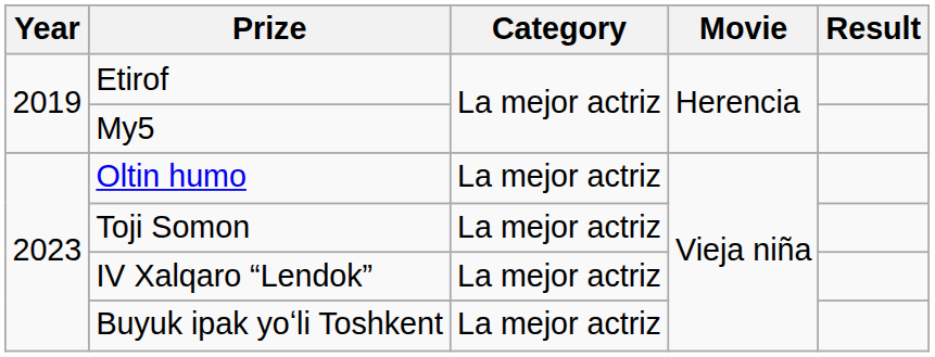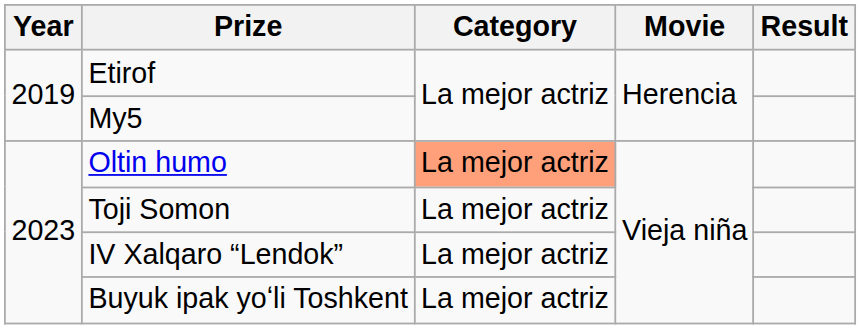Oltin humo | Category: no background -> lightsalmon background
